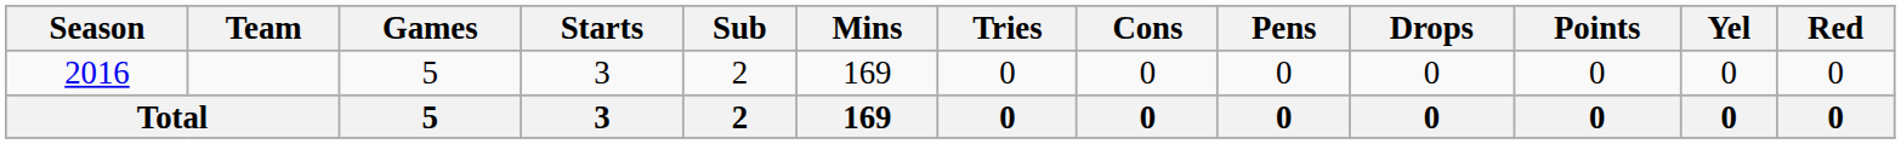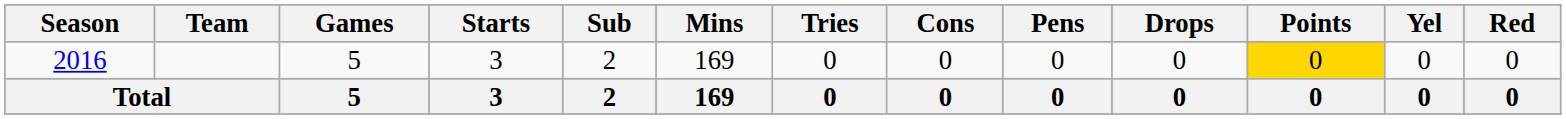2016 | Points: no background -> gold background
